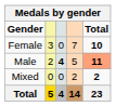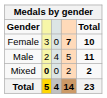Female | column 4: normal -> bold
Male | column 3: bold -> normal
Male | Total: lightsalmon background -> no background
Mixed | column 2: normal -> bold
